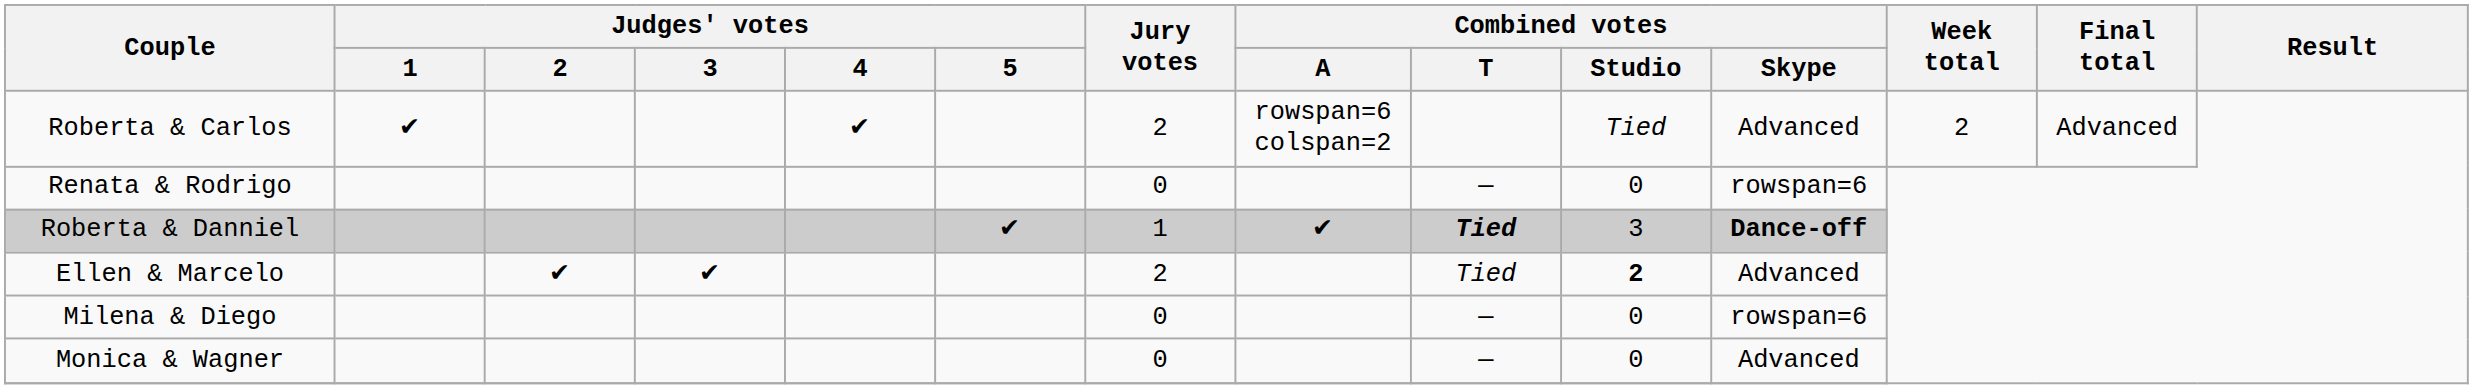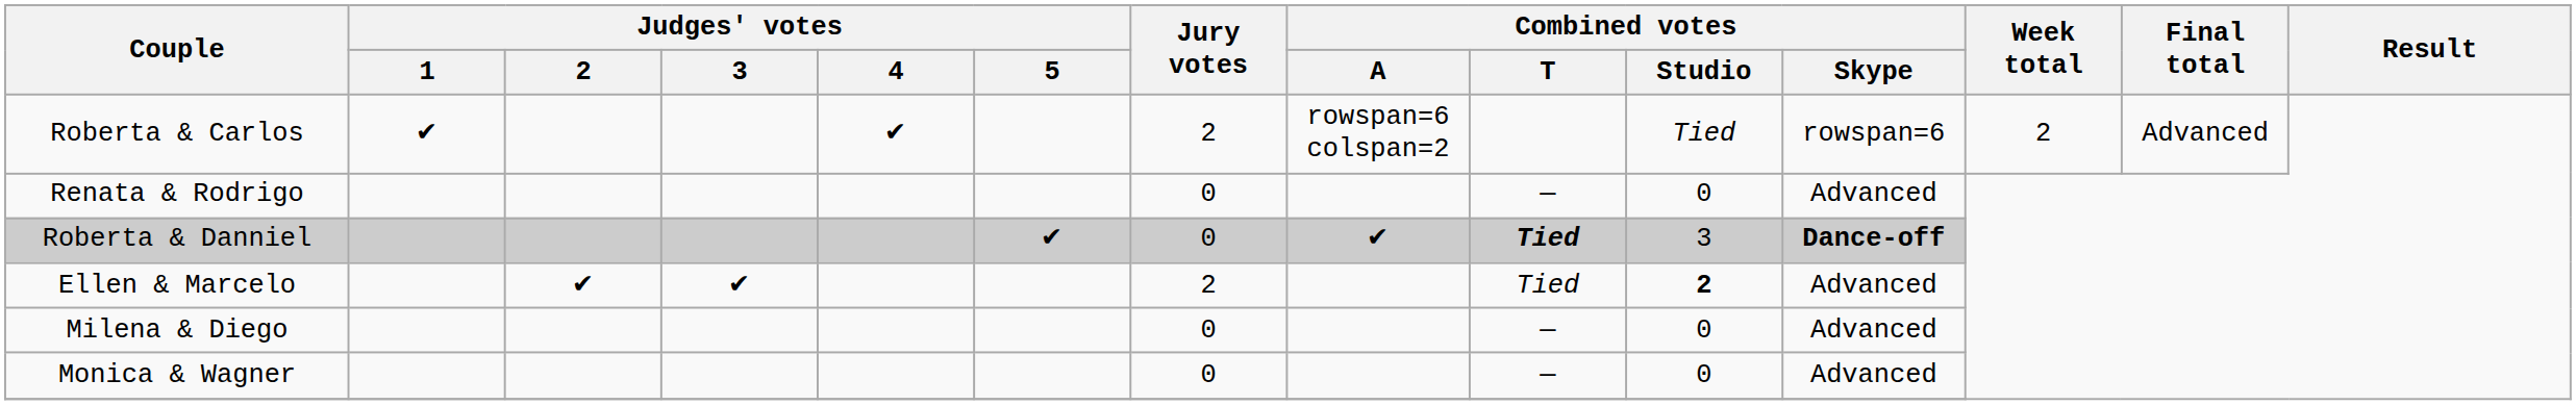Roberta & Carlos | Combined votes / Skype: Advanced -> rowspan=6
Renata & Rodrigo | Combined votes / Skype: rowspan=6 -> Advanced
Roberta & Danniel | Jury votes: 1 -> 0
Milena & Diego | Combined votes / Skype: rowspan=6 -> Advanced
